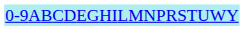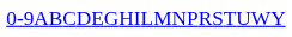row 1 | column 1: paleturquoise background -> no background
